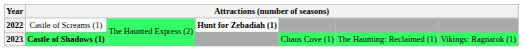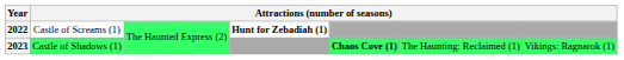2023 | column 2: bold -> normal
2023 | column 5: normal -> bold
